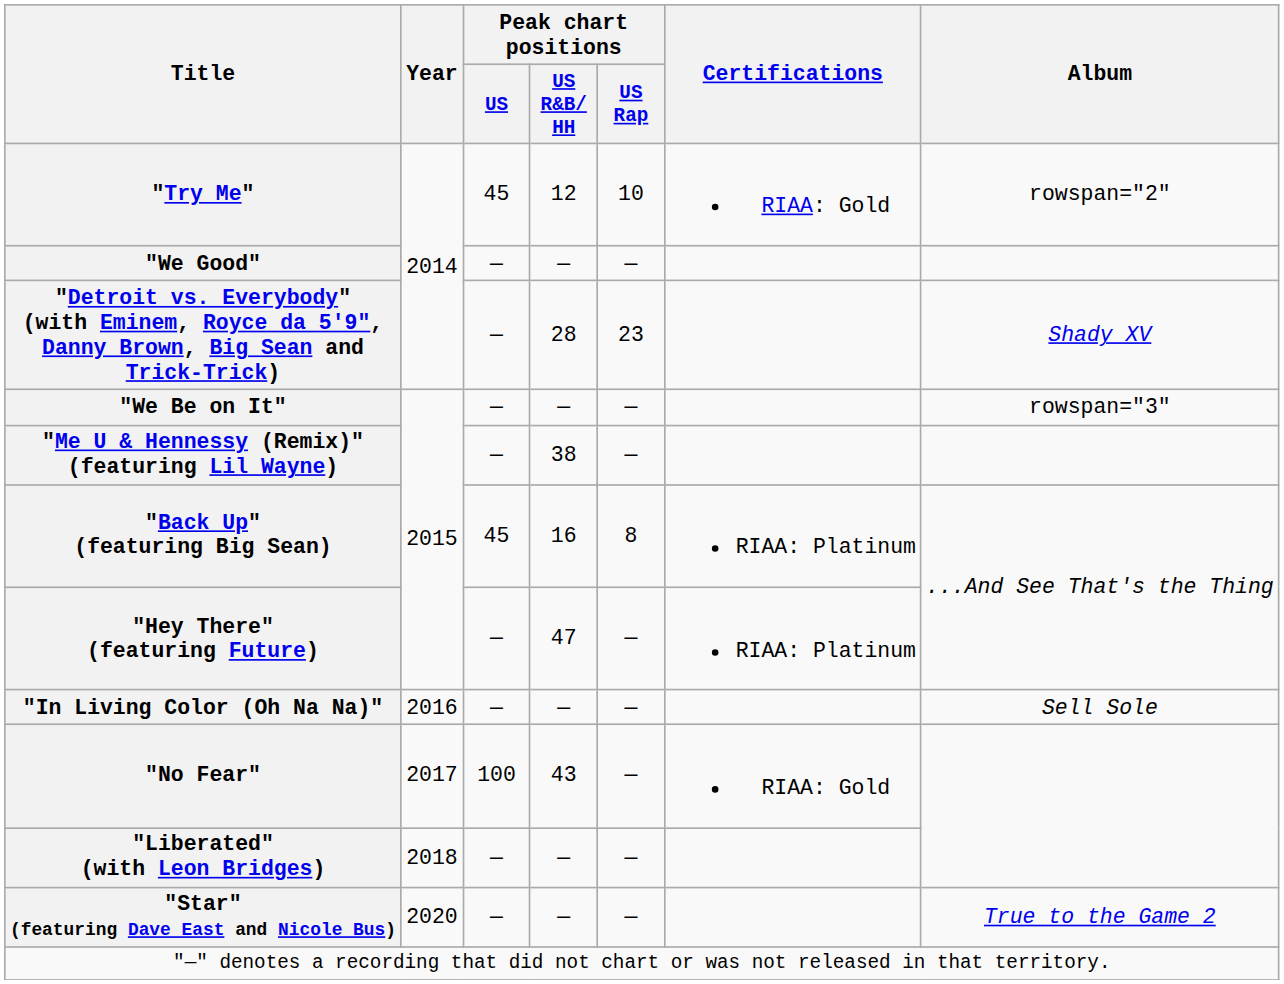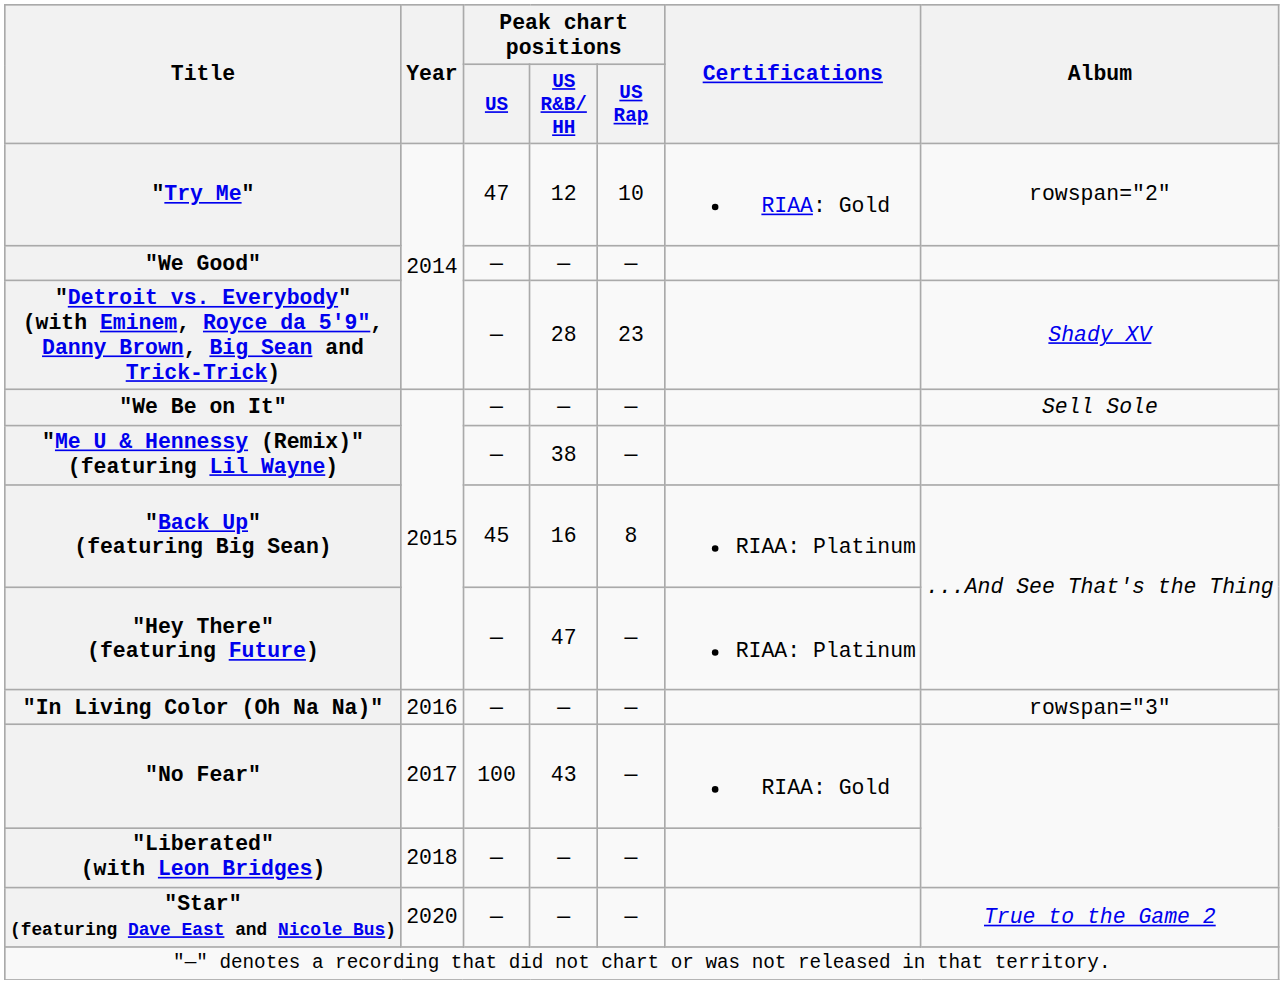"Try Me" | Peak chart positions / US: 45 -> 47
"We Be on It" | Album: rowspan="3" -> Sell Sole
"In Living Color (Oh Na Na)" | Album: Sell Sole -> rowspan="3"
